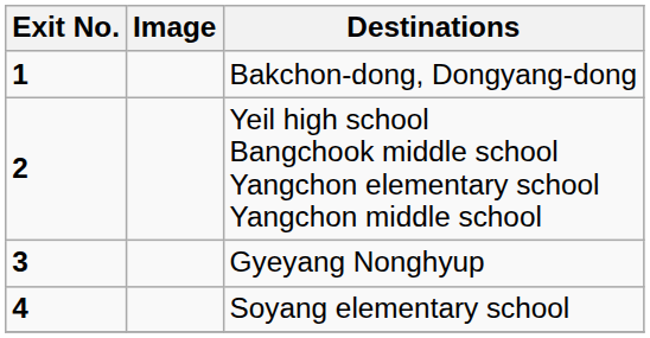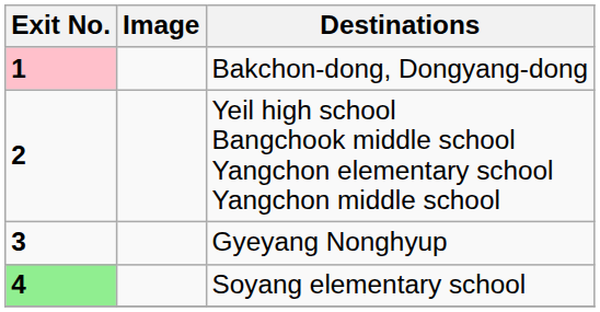Bakchon-dong, Dongyang-dong | Exit No.: no background -> pink background
Soyang elementary school | Exit No.: no background -> lightgreen background
